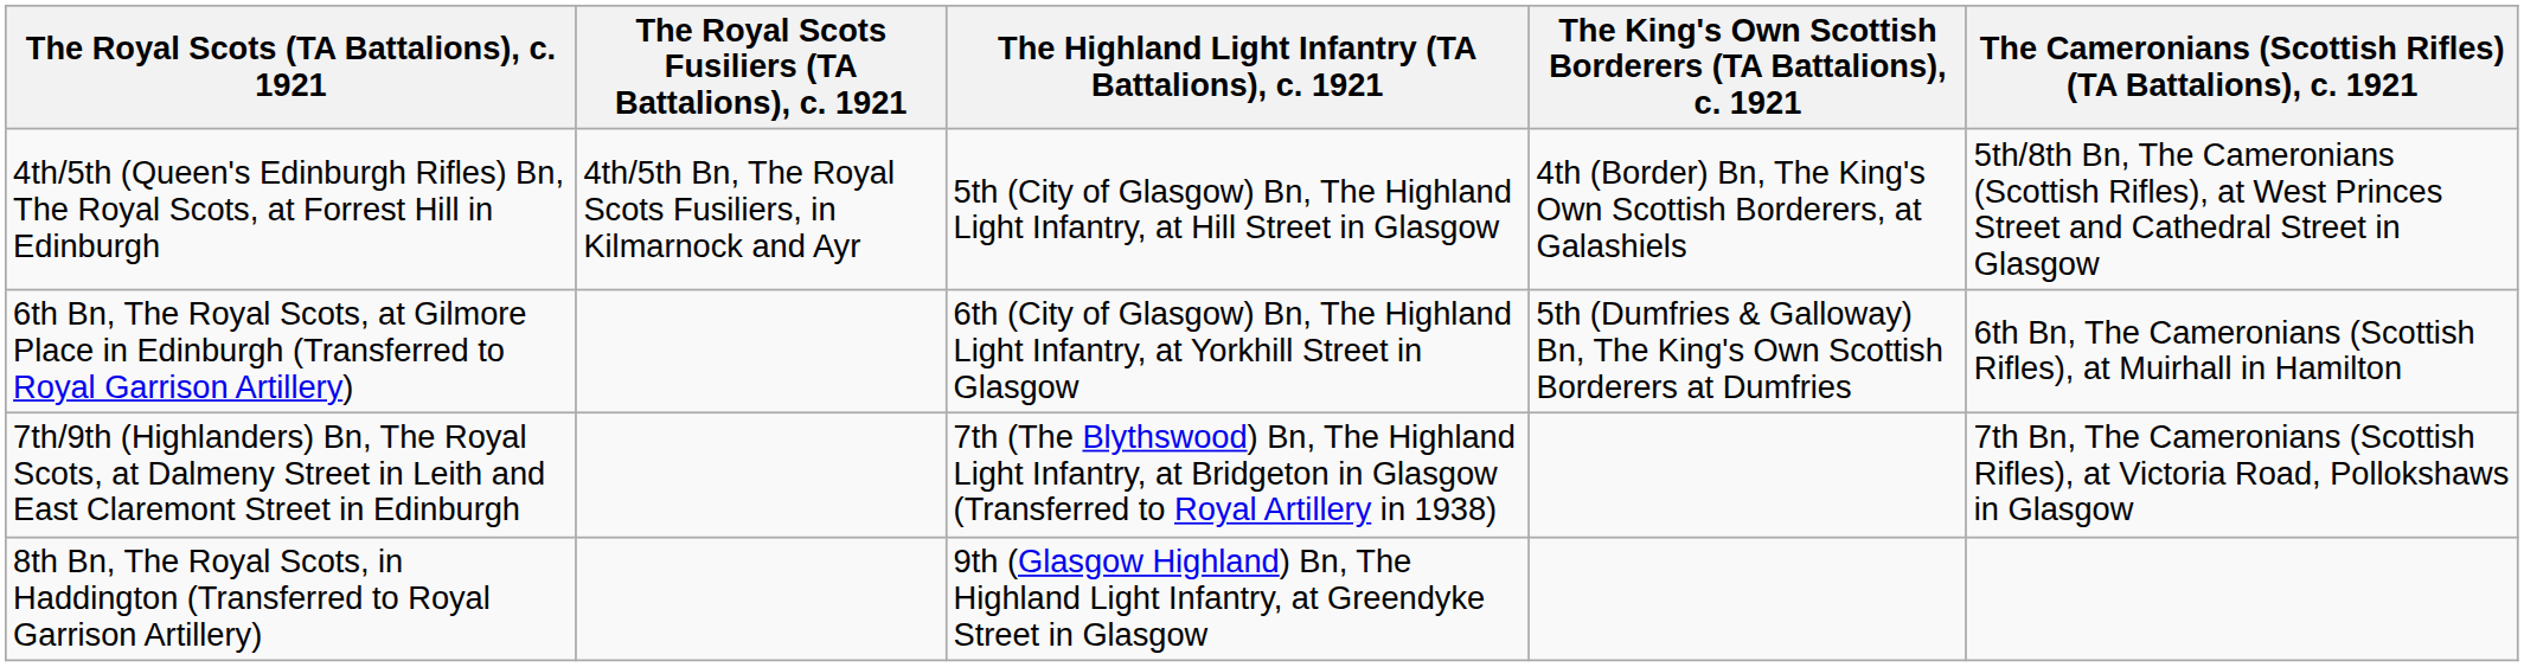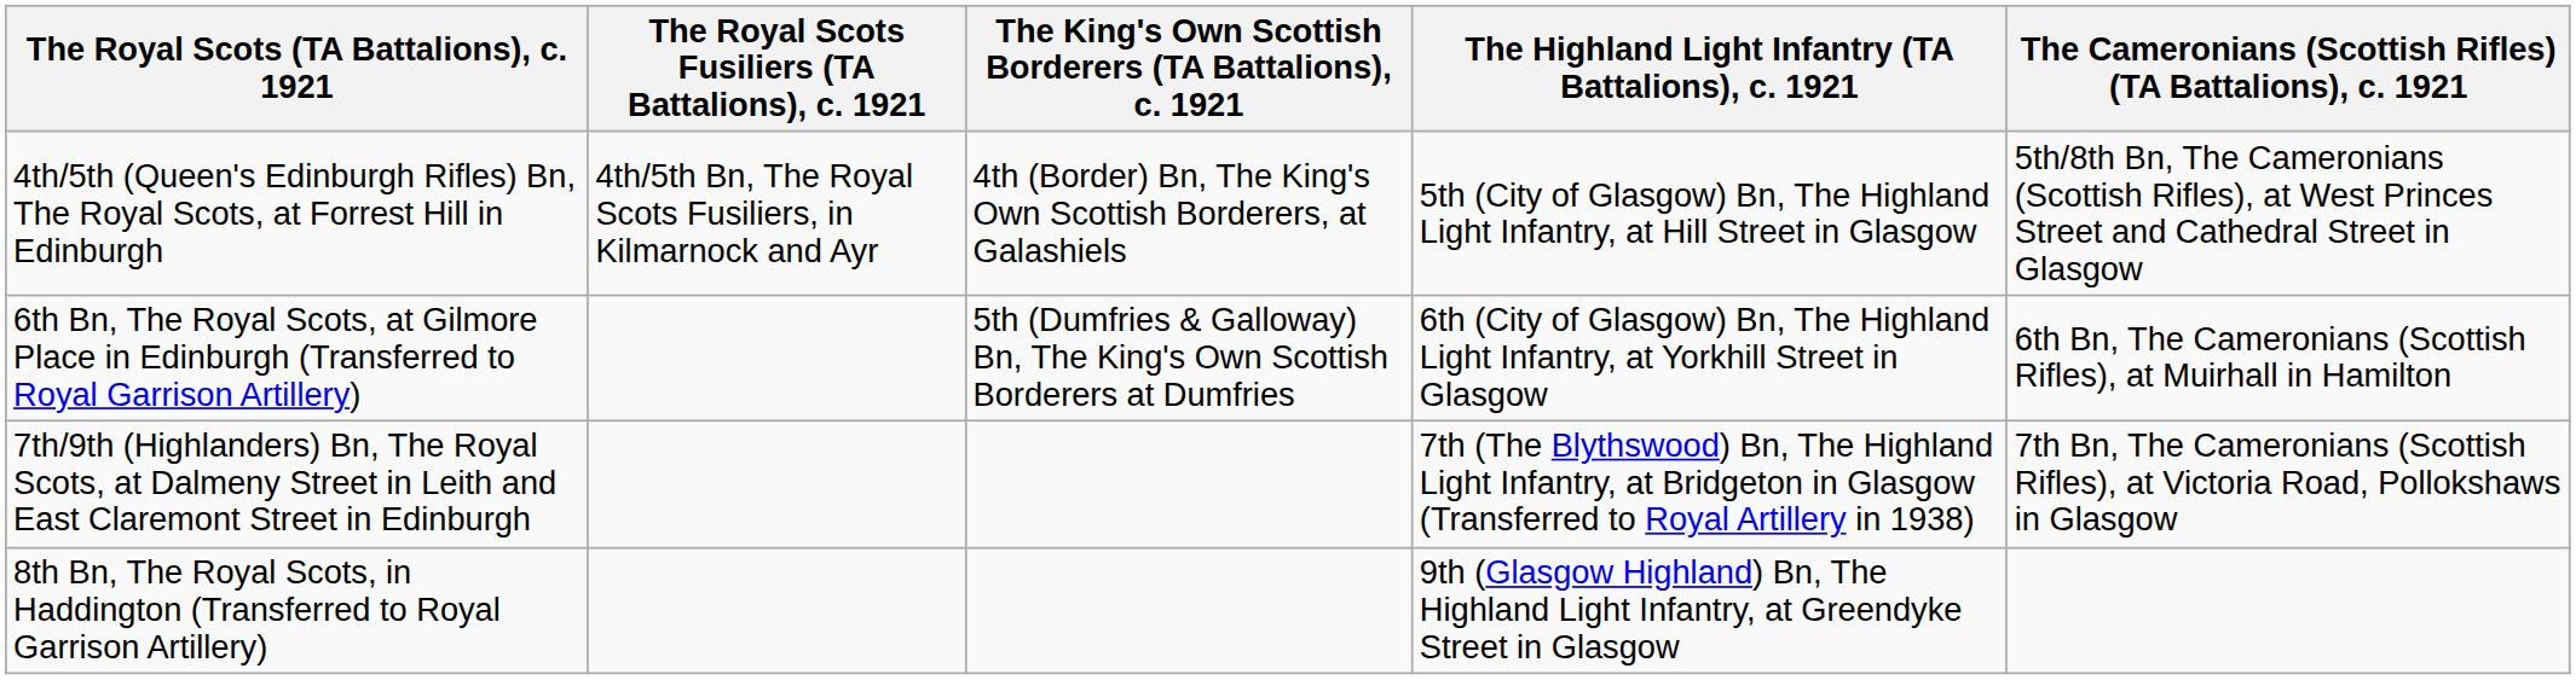columns swapped: The Highland Light Infantry (TA Battalions), c. 1921 <-> The King's Own Scottish Borderers (TA Battalions), c. 1921
